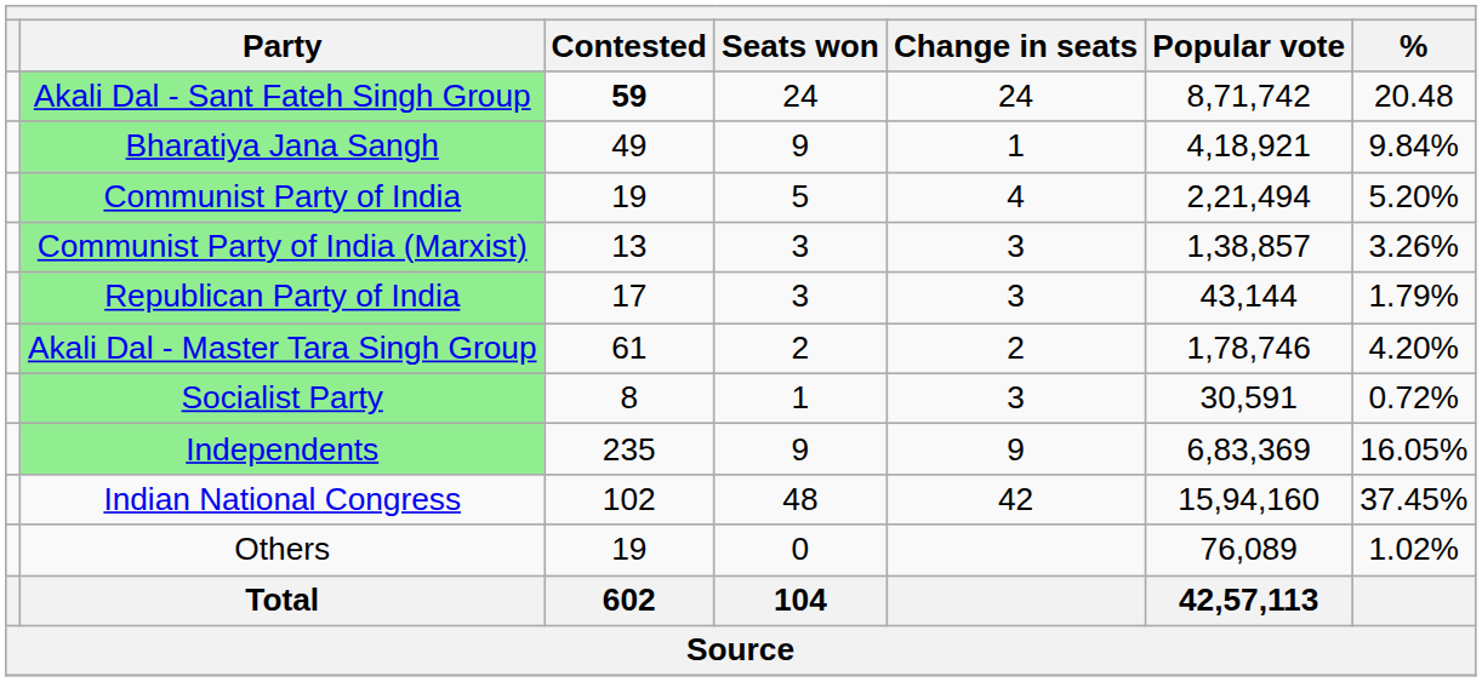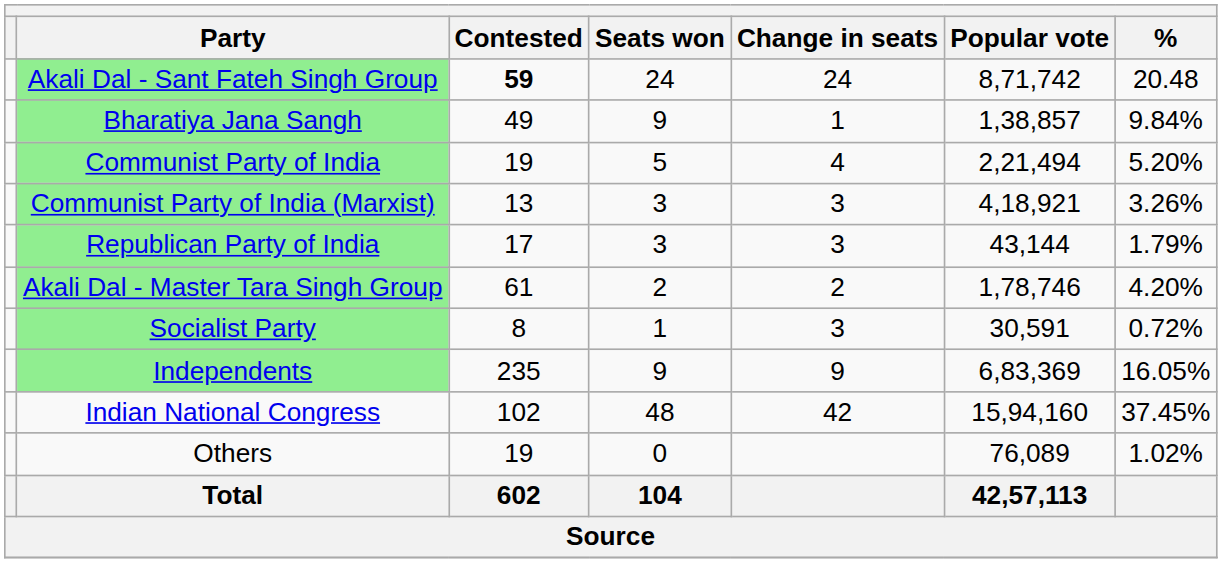Bharatiya Jana Sangh | Popular vote: 4,18,921 -> 1,38,857
Communist Party of India (Marxist) | Popular vote: 1,38,857 -> 4,18,921
